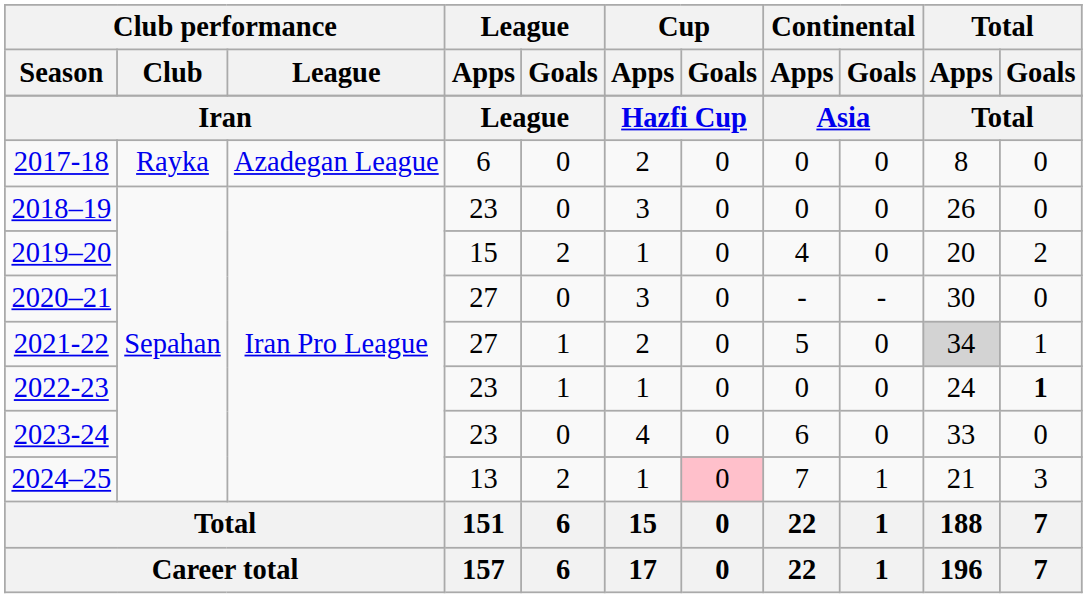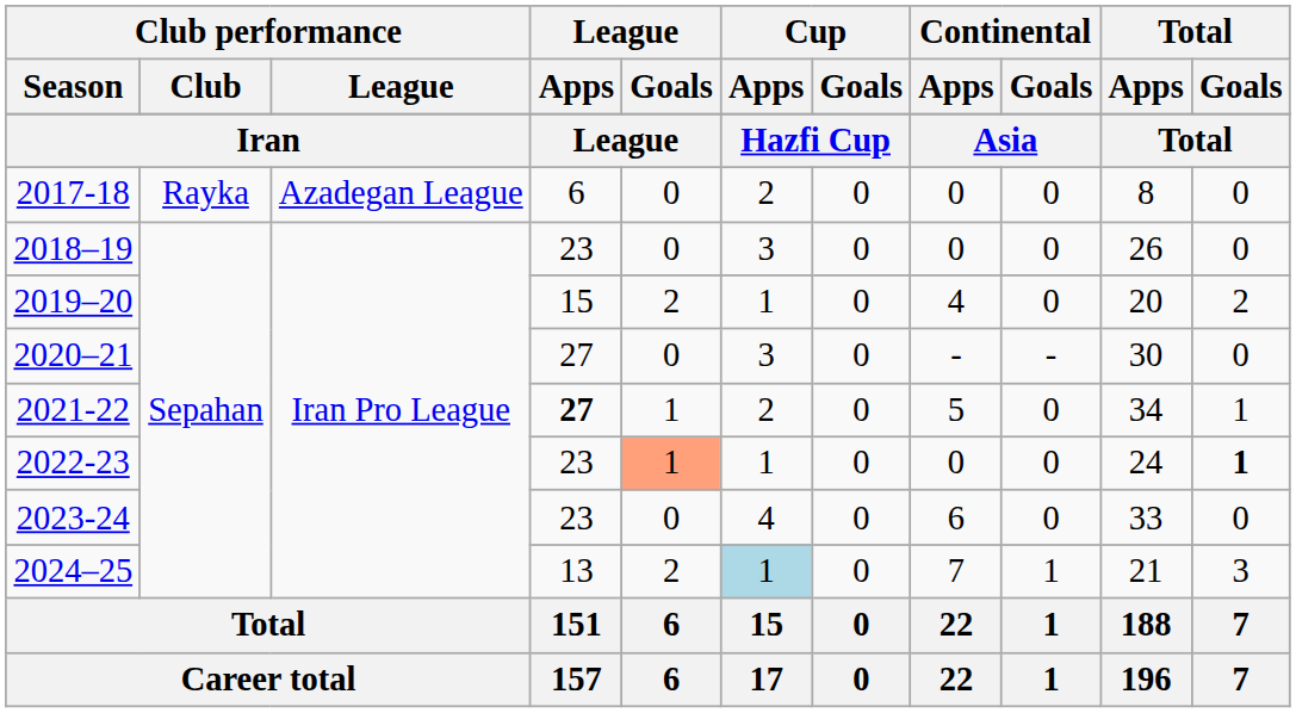2021-22 | League / Apps: normal -> bold
2021-22 | Total / Apps: lightgrey background -> no background
2022-23 | League / Goals: no background -> lightsalmon background
2024–25 | Cup / Apps: no background -> lightblue background
2024–25 | Cup / Goals: pink background -> no background
